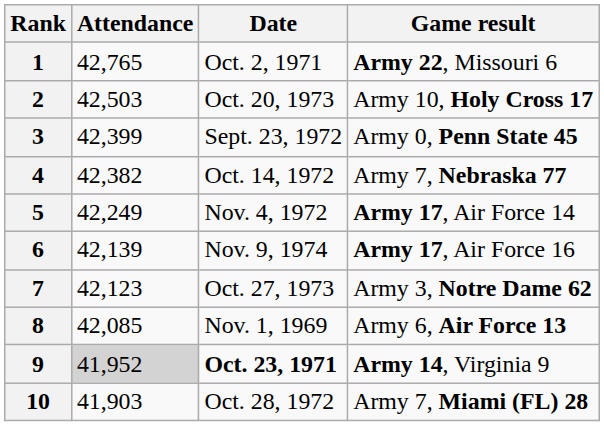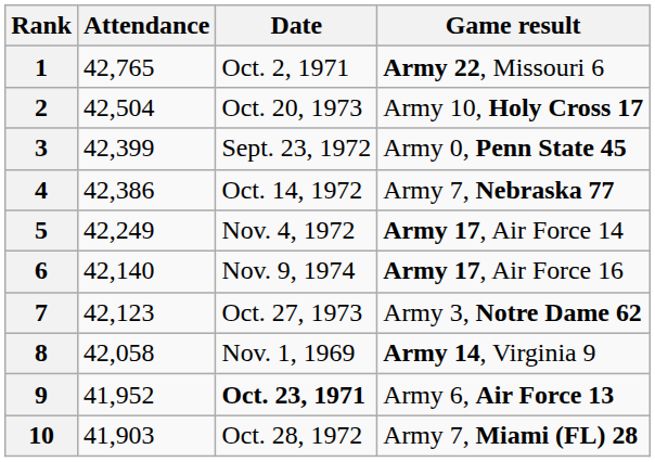2 | Attendance: 42,503 -> 42,504
4 | Attendance: 42,382 -> 42,386
6 | Attendance: 42,139 -> 42,140
8 | Attendance: 42,085 -> 42,058
8 | Game result: Army 6, Air Force 13 -> Army 14, Virginia 9
9 | Attendance: lightgrey background -> no background
9 | Game result: Army 14, Virginia 9 -> Army 6, Air Force 13
